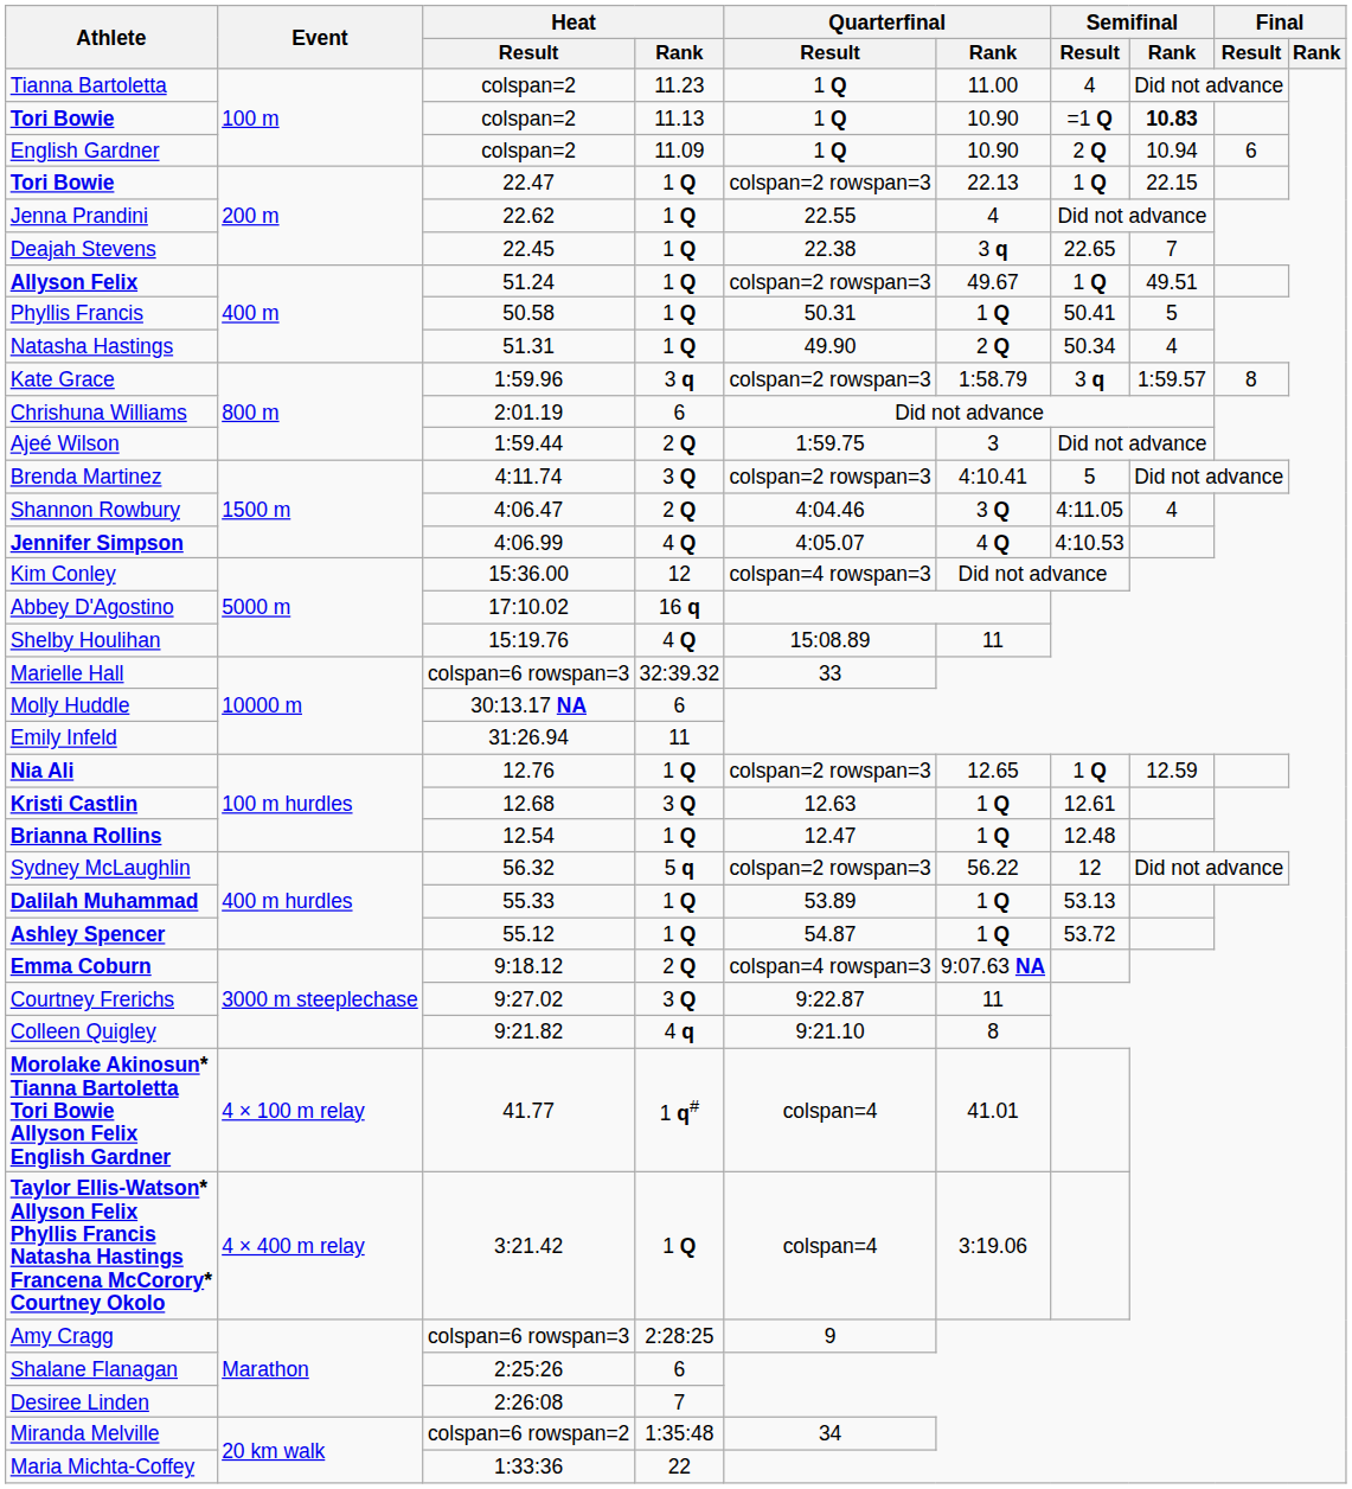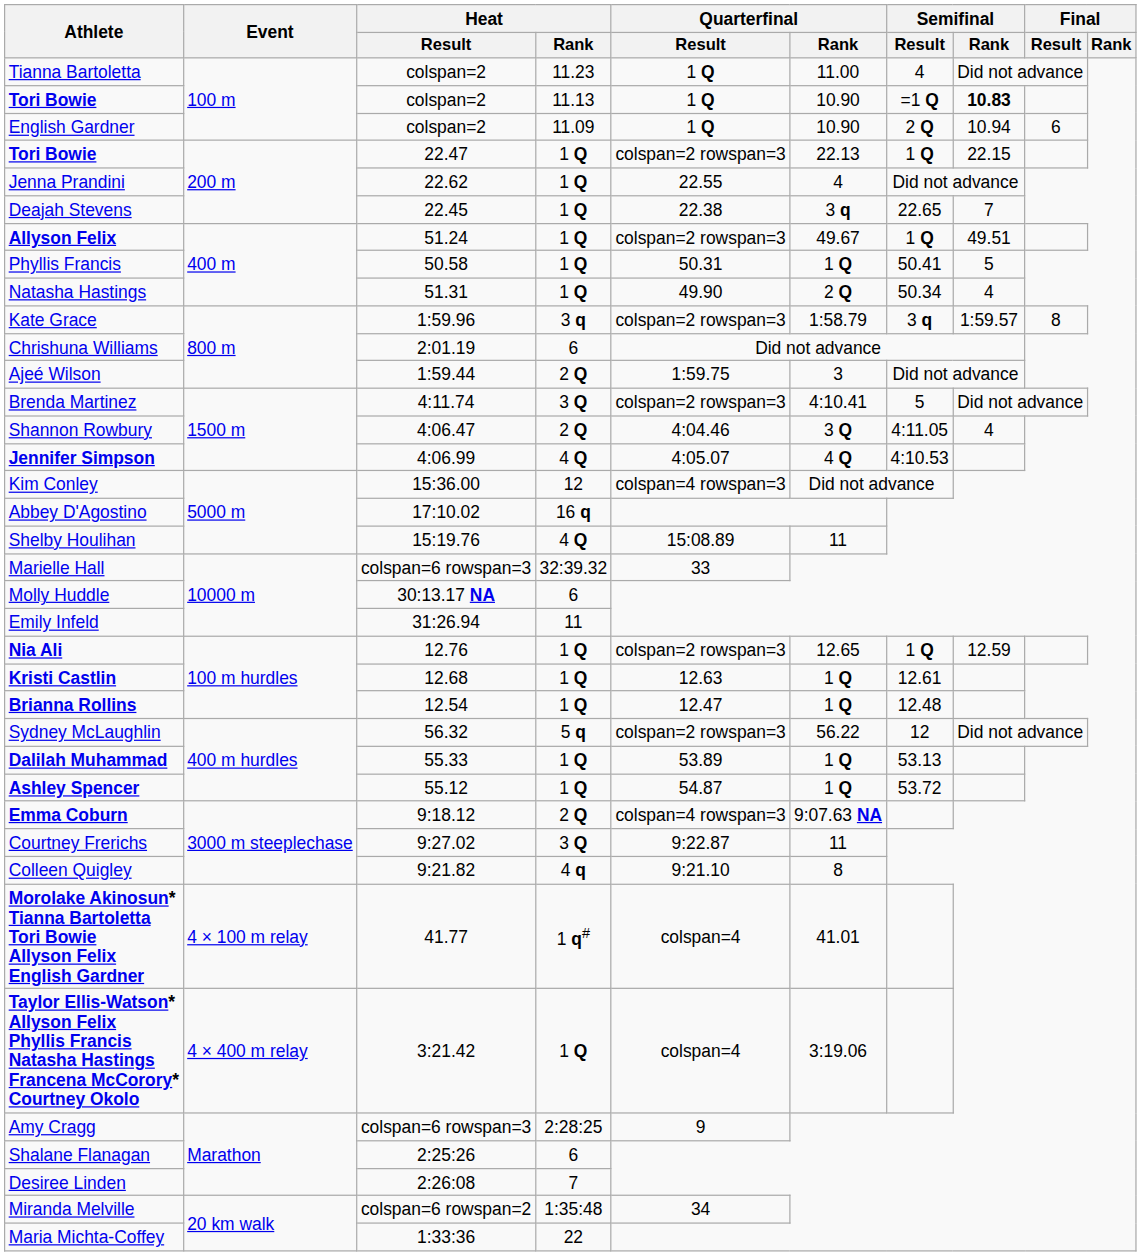Kristi Castlin | Heat / Rank: 3 Q -> 1 Q
